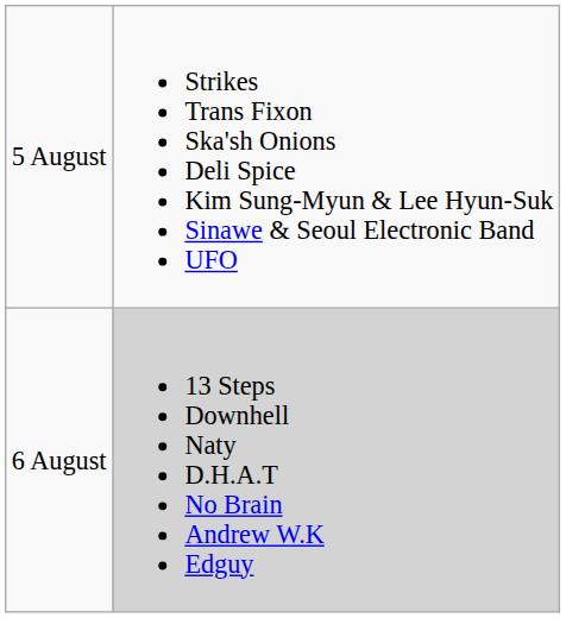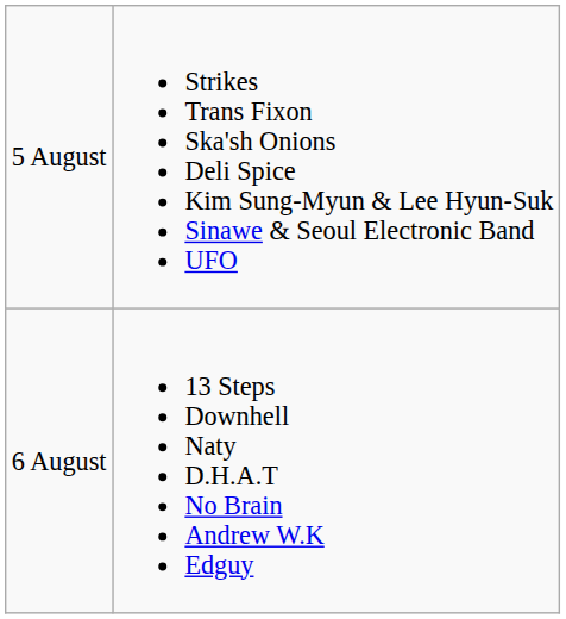6 August | column 2: lightgrey background -> no background
